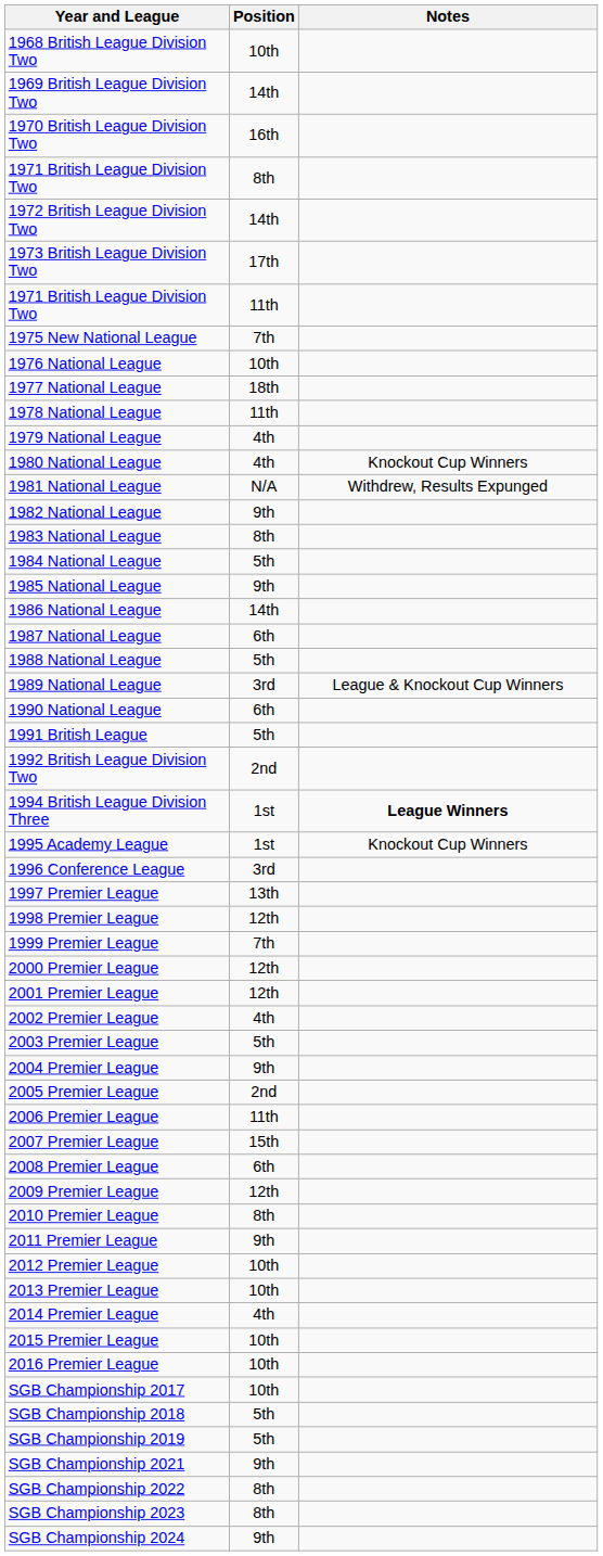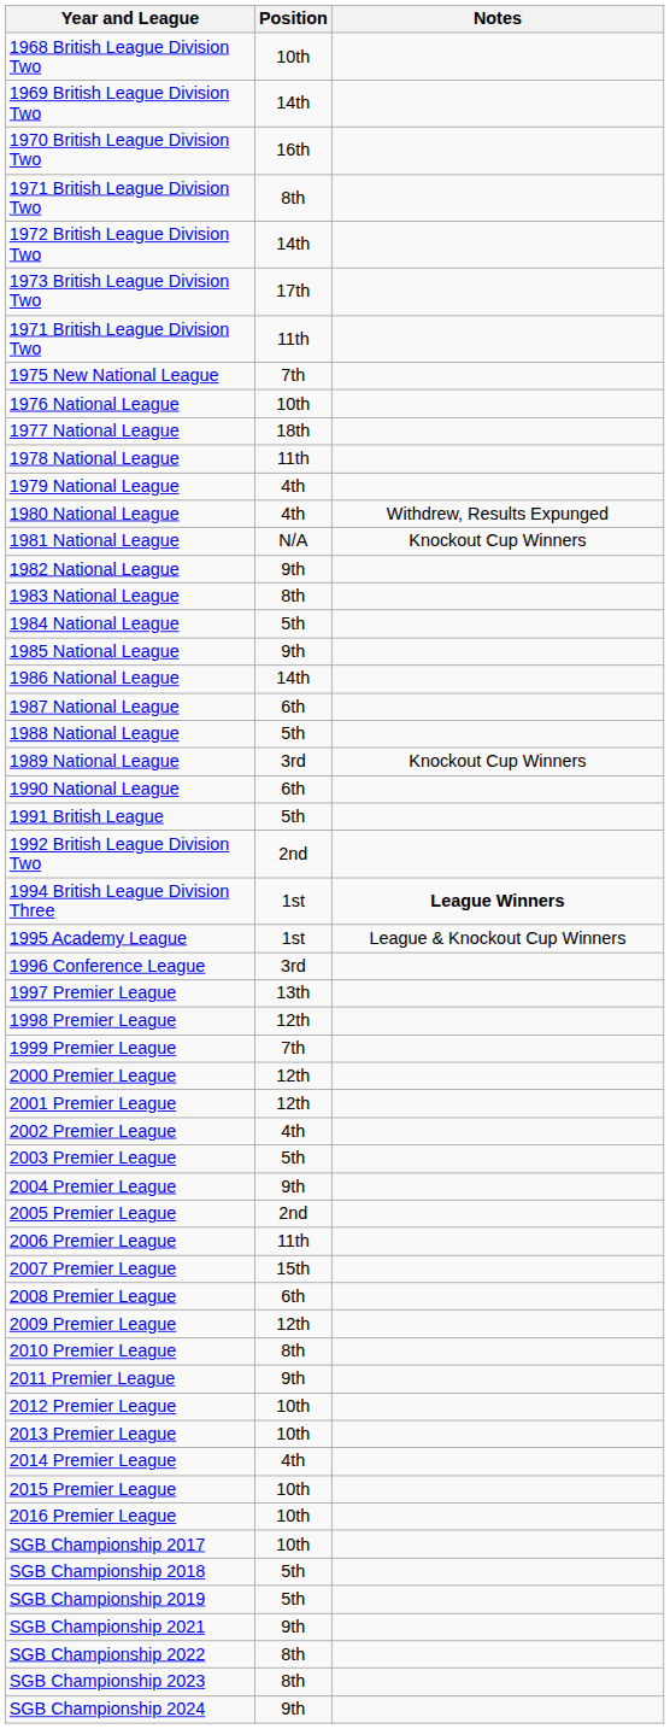1980 National League | Notes: Knockout Cup Winners -> Withdrew, Results Expunged
1981 National League | Notes: Withdrew, Results Expunged -> Knockout Cup Winners
1989 National League | Notes: League & Knockout Cup Winners -> Knockout Cup Winners
1995 Academy League | Notes: Knockout Cup Winners -> League & Knockout Cup Winners
